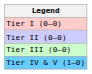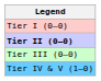row 3 | column 1: normal -> bold
